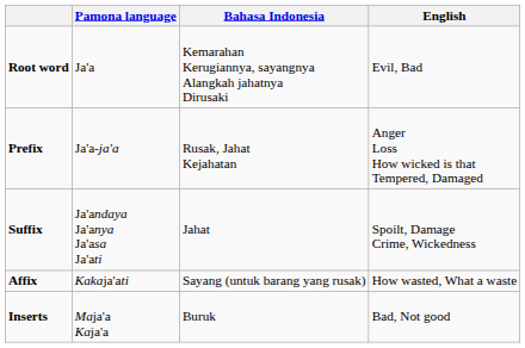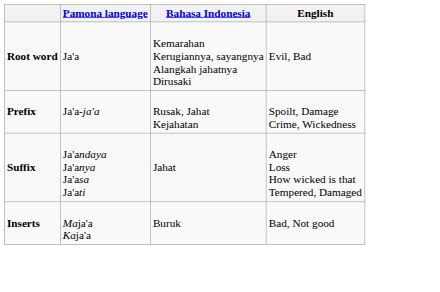Prefix | English: Anger Loss How wicked is that Tempered, Damaged -> Spoilt, Damage Crime, Wickedness
Suffix | English: Spoilt, Damage Crime, Wickedness -> Anger Loss How wicked is that Tempered, Damaged
- row: Affix | Kakaja'ati | Sayang (untuk barang yang rusak) | How wasted, What a waste
